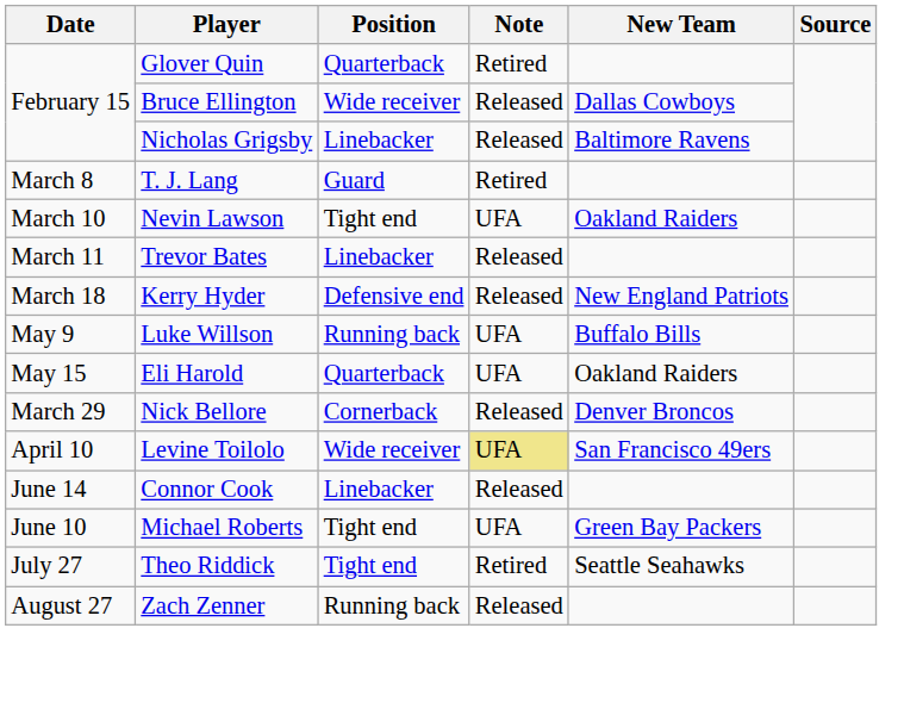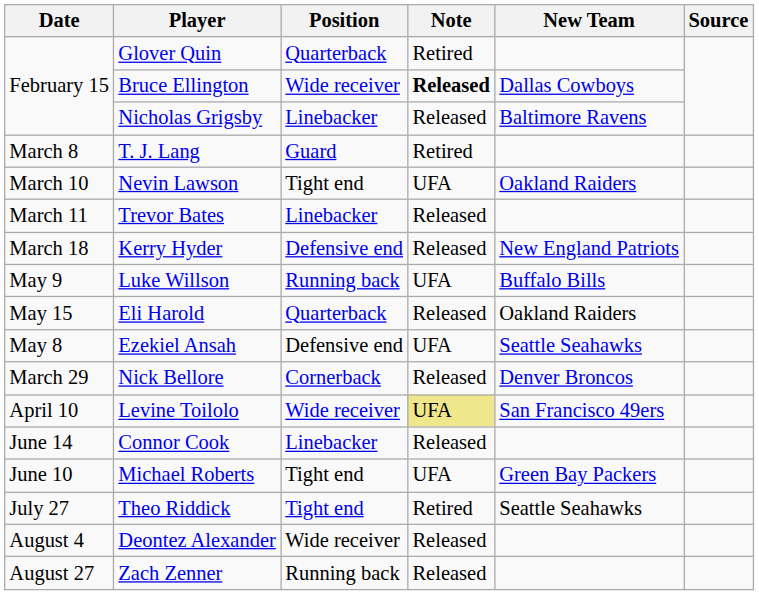Bruce Ellington | Note: normal -> bold
Eli Harold | Note: UFA -> Released
+ row: May 8 | Ezekiel Ansah | Defensive end | UFA | Seattle Seahawks
+ row: August 4 | Deontez Alexander | Wide receiver | Released
